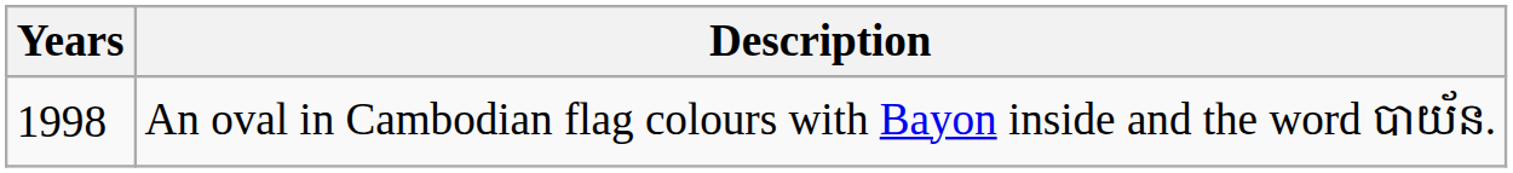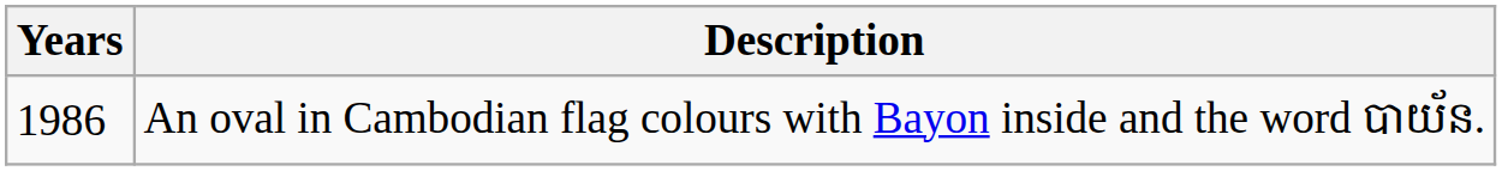row 2 | Years: 1998 -> 1986
